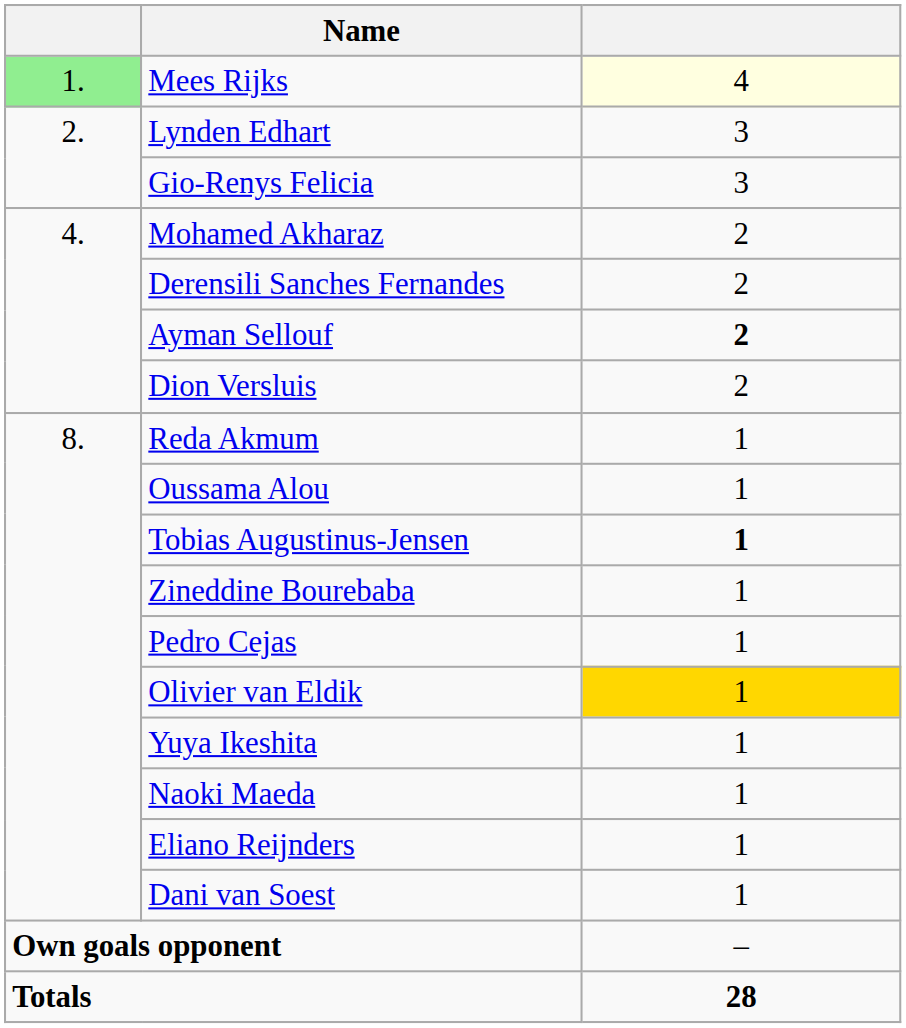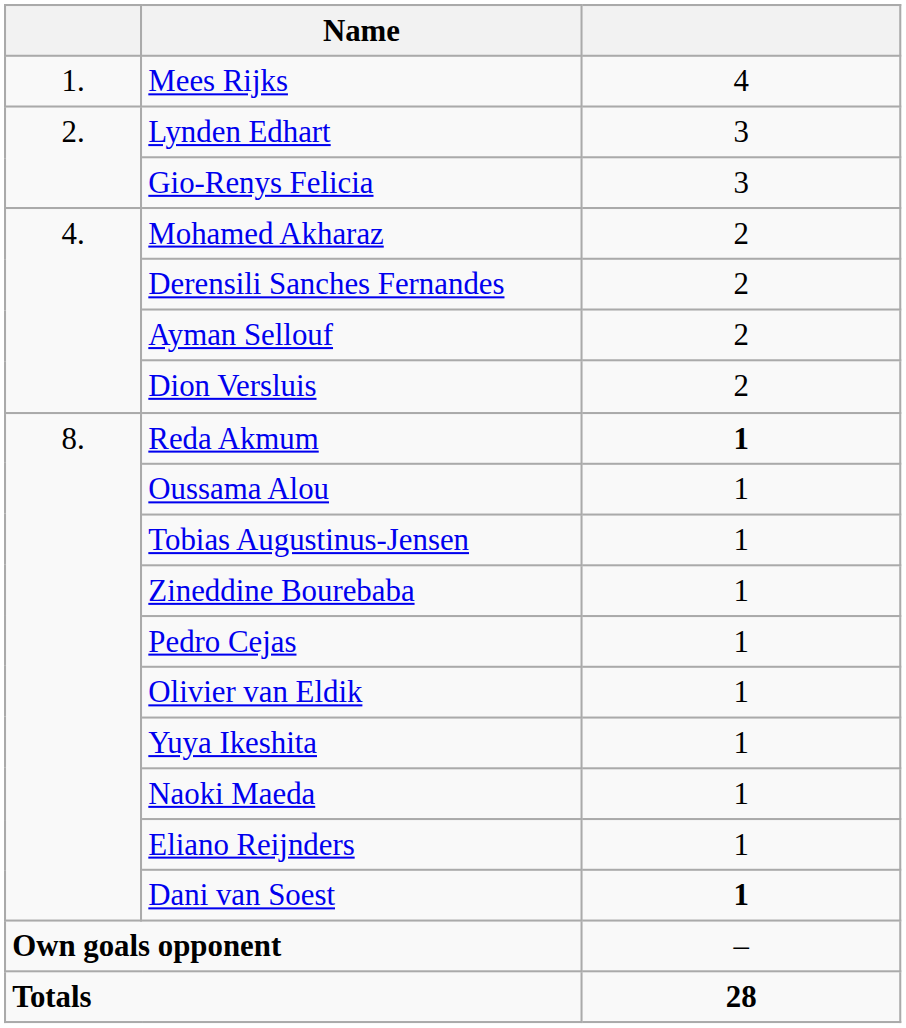Mees Rijks | column 1: lightgreen background -> no background
Mees Rijks | column 3: lightyellow background -> no background
Ayman Sellouf | column 3: bold -> normal
Reda Akmum | column 3: normal -> bold
Tobias Augustinus-Jensen | column 3: bold -> normal
Olivier van Eldik | column 3: gold background -> no background
Dani van Soest | column 3: normal -> bold
